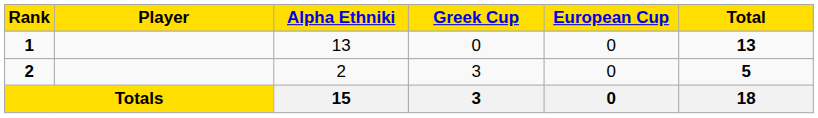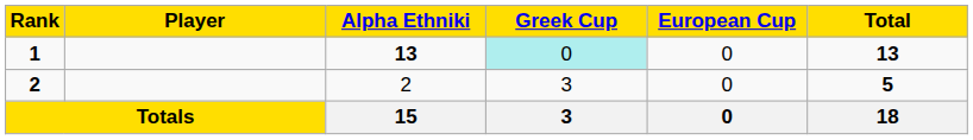1 | Alpha Ethniki: normal -> bold
1 | Greek Cup: no background -> paleturquoise background
